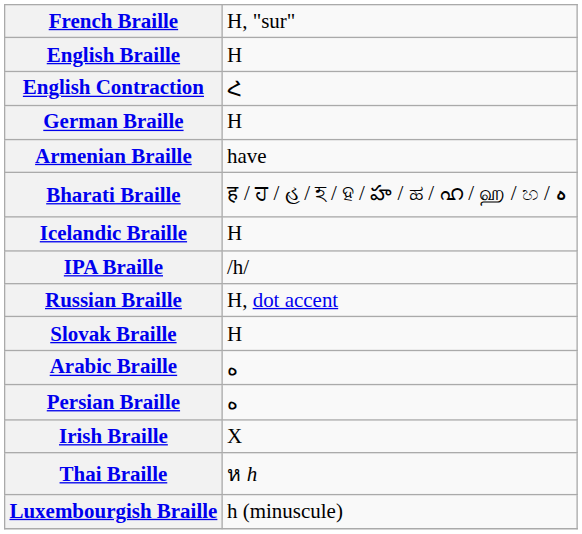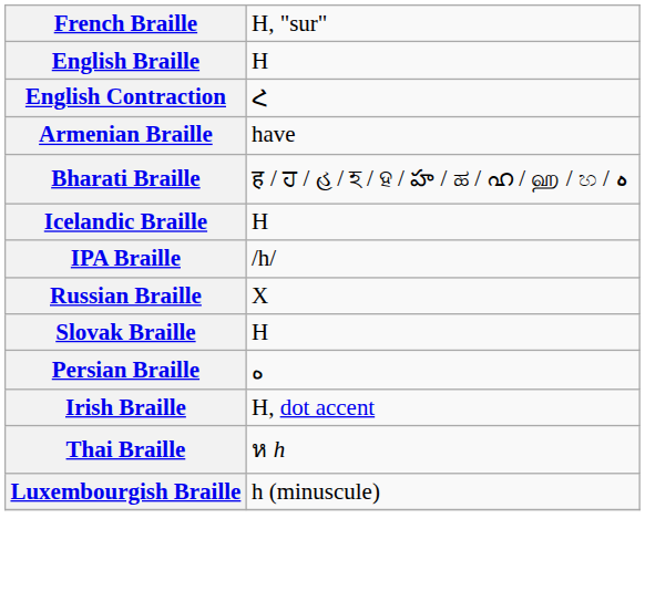- row: German Braille | H
Russian Braille | column 2: H, dot accent -> Х
- row: Arabic Braille | ه
Irish Braille | column 2: Х -> H, dot accent
